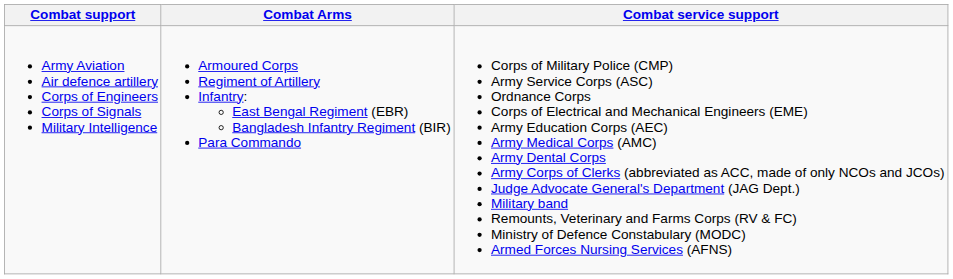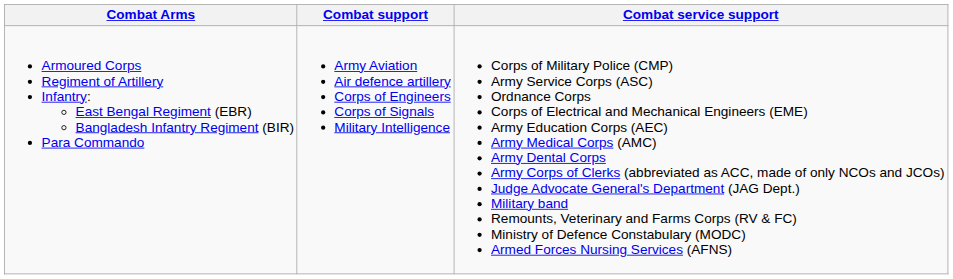columns swapped: Combat Arms <-> Combat support
